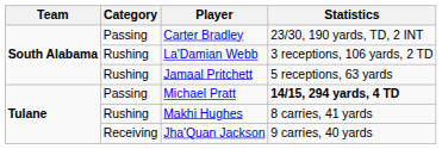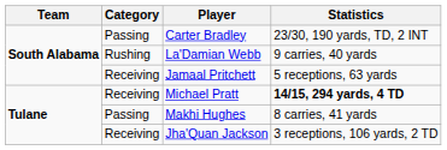La'Damian Webb | Statistics: 3 receptions, 106 yards, 2 TD -> 9 carries, 40 yards
Jamaal Pritchett | Category: Rushing -> Receiving
Michael Pratt | Category: Passing -> Receiving
Makhi Hughes | Category: Rushing -> Passing
Jha'Quan Jackson | Statistics: 9 carries, 40 yards -> 3 receptions, 106 yards, 2 TD
